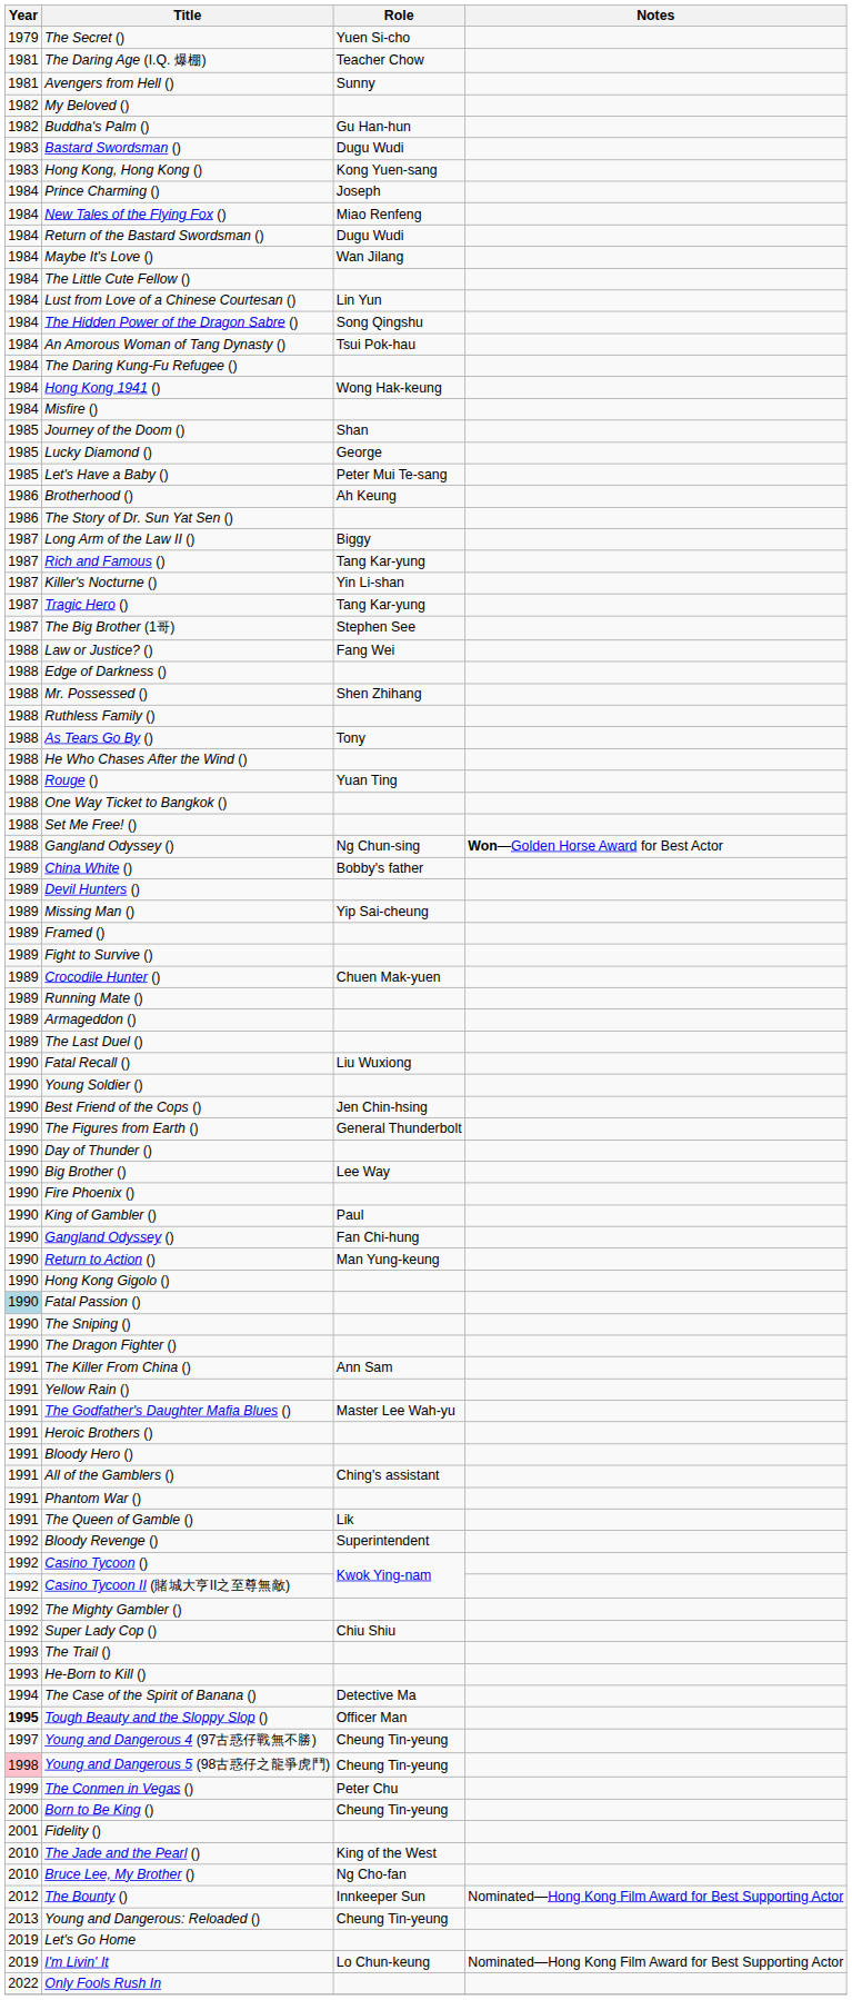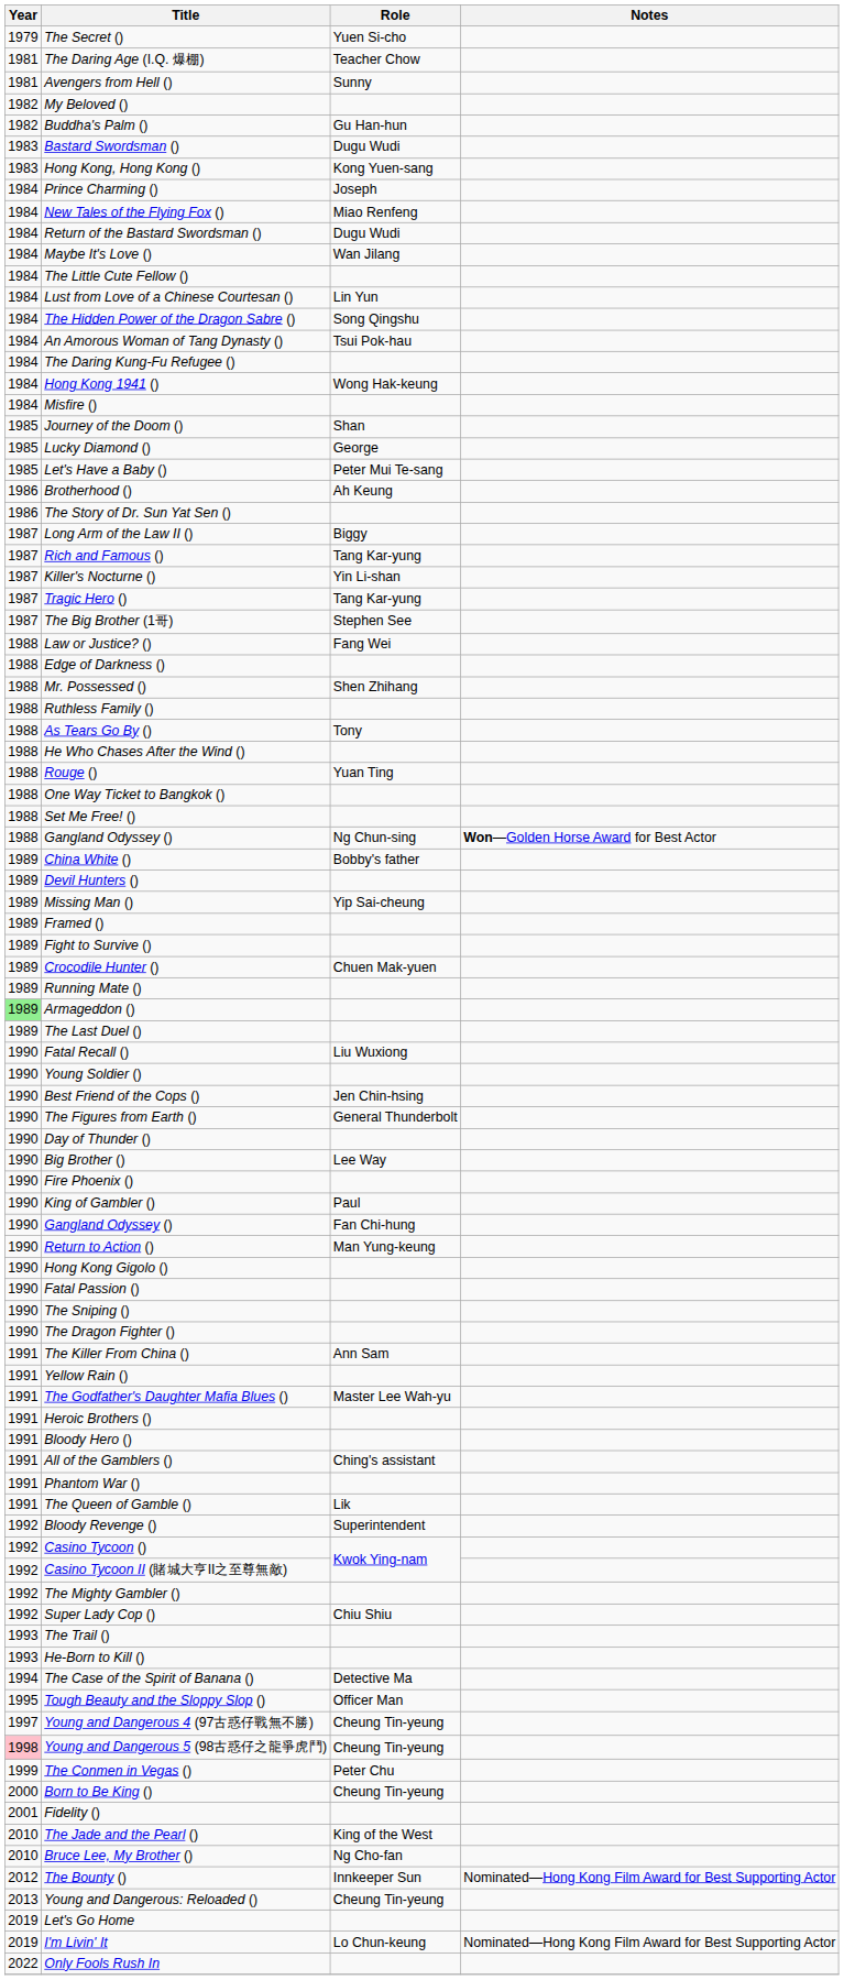Armageddon () | Year: no background -> lightgreen background
Fatal Passion () | Year: lightblue background -> no background
Tough Beauty and the Sloppy Slop () | Year: bold -> normal
